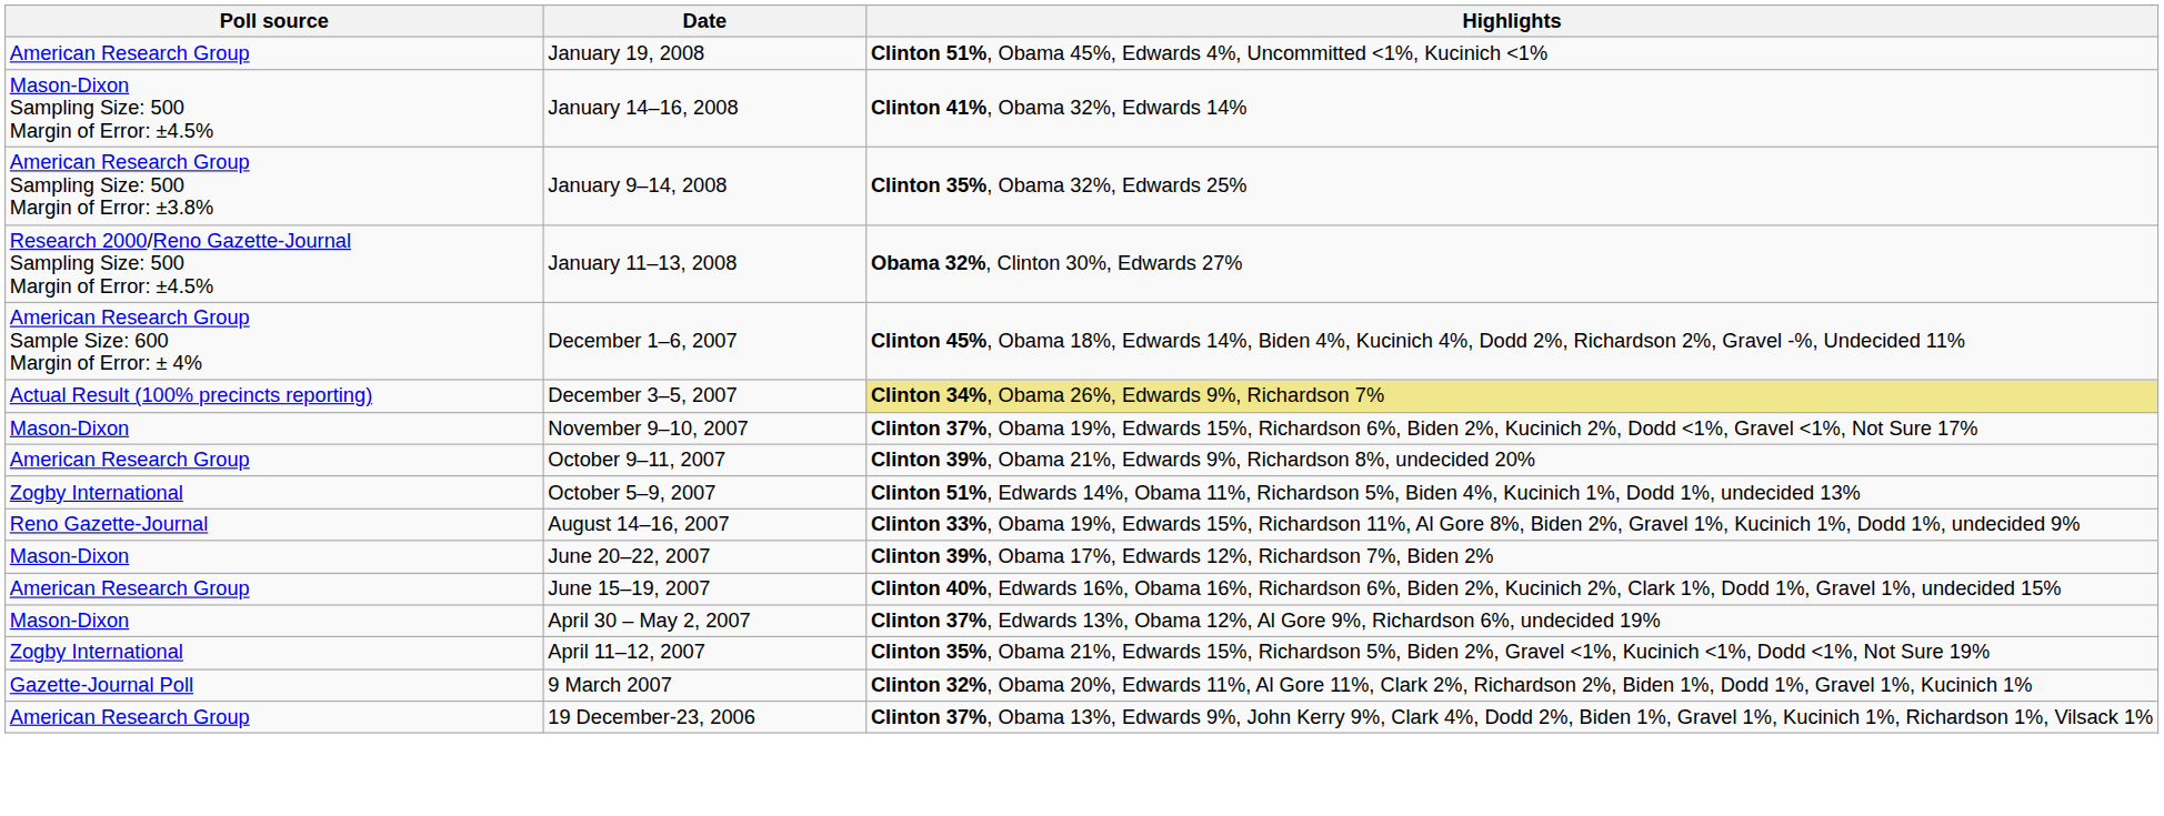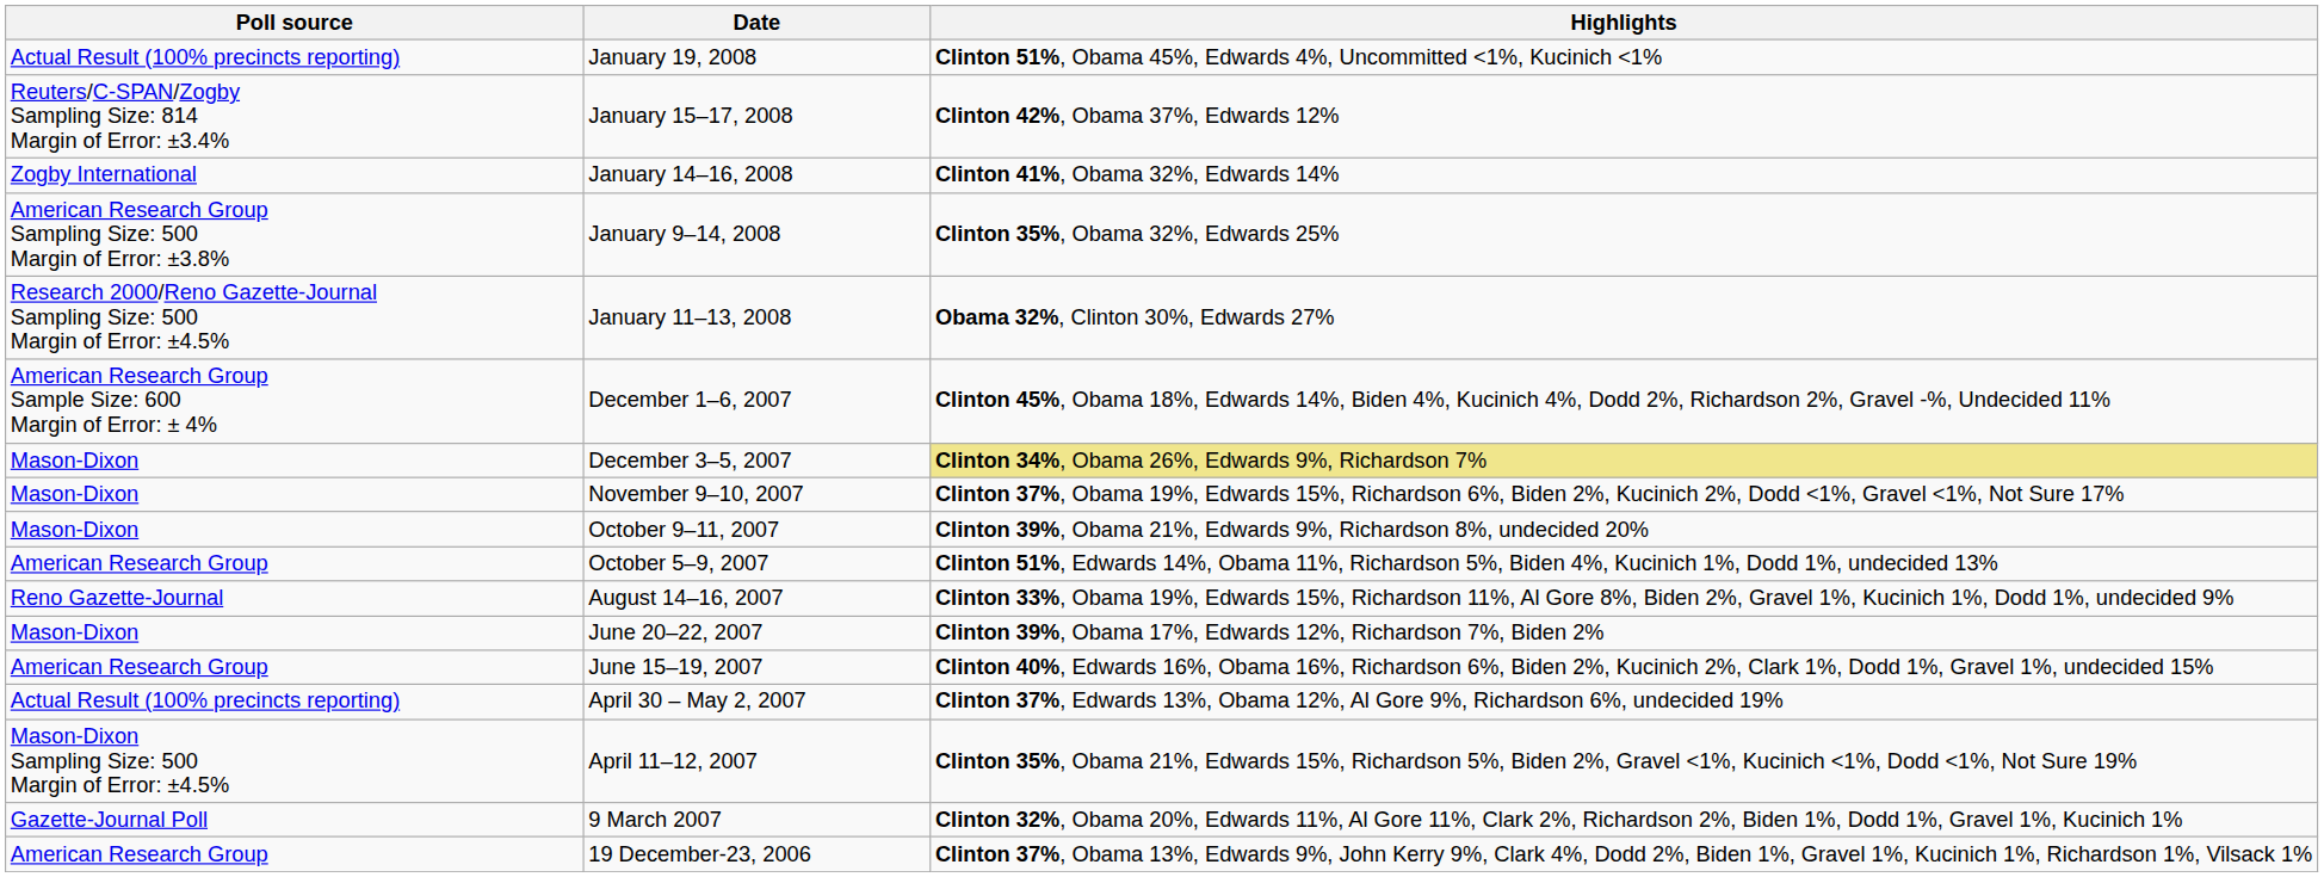January 19, 2008 | Poll source: American Research Group -> Actual Result (100% precincts reporting)
+ row: Reuters/C-SPAN/Zogby Sampling Size: 814 Margin of Error: ±3.4% | January 15–17, 2008 | Clinton 42%, Obama 37%, Edwards 12%
January 14–16, 2008 | Poll source: Mason-Dixon Sampling Size: 500 Margin of Error: ±4.5% -> Zogby International
December 3–5, 2007 | Poll source: Actual Result (100% precincts reporting) -> Mason-Dixon
October 9–11, 2007 | Poll source: American Research Group -> Mason-Dixon
October 5–9, 2007 | Poll source: Zogby International -> American Research Group
April 30 – May 2, 2007 | Poll source: Mason-Dixon -> Actual Result (100% precincts reporting)
April 11–12, 2007 | Poll source: Zogby International -> Mason-Dixon Sampling Size: 500 Margin of Error: ±4.5%
